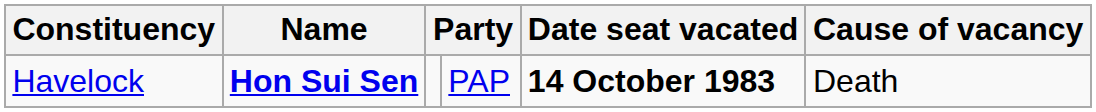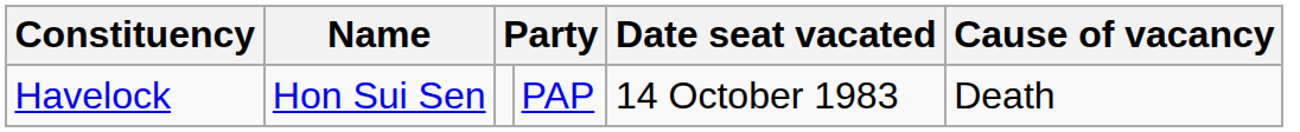Havelock | Name: bold -> normal
Havelock | Date seat vacated: bold -> normal
